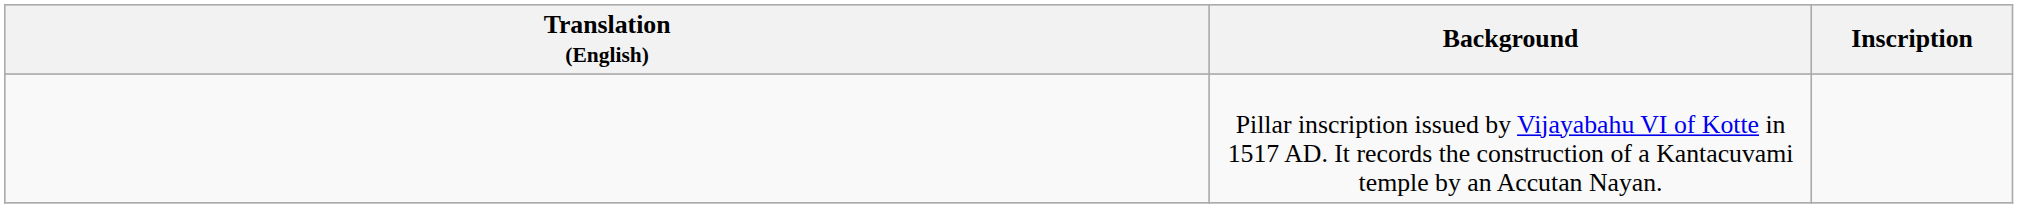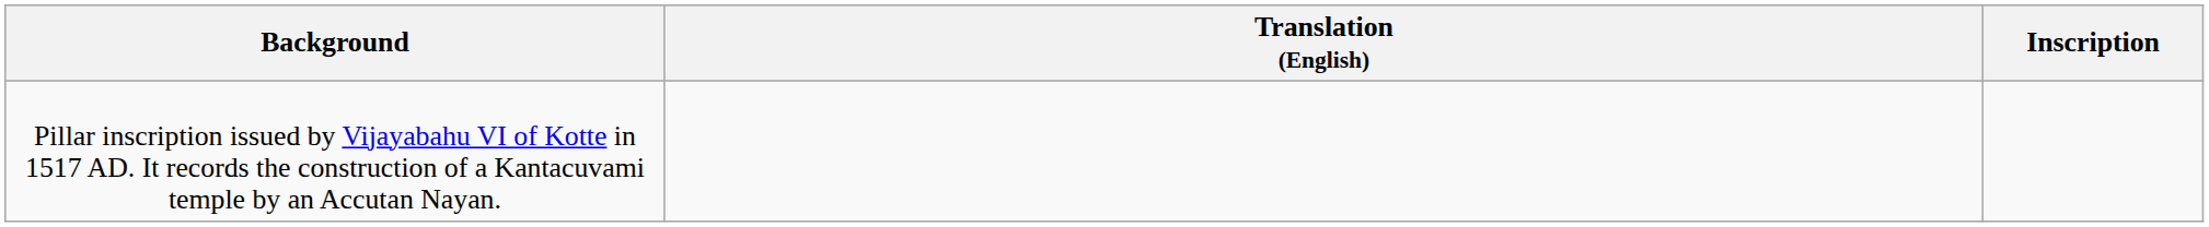columns swapped: Background <-> Translation (English)
